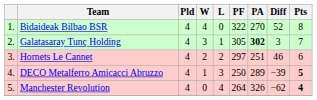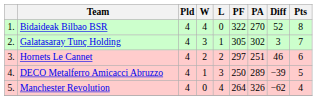Galatasaray Tunç Holding | PA: bold -> normal
DECO Metalferro Amicacci Abruzzo | Pts: bold -> normal
Manchester Revolution | Pts: bold -> normal
